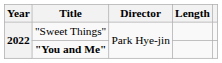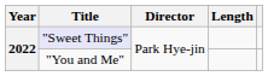"Sweet Things" | Title: no background -> lavender background
"You and Me" | Title: bold -> normal
